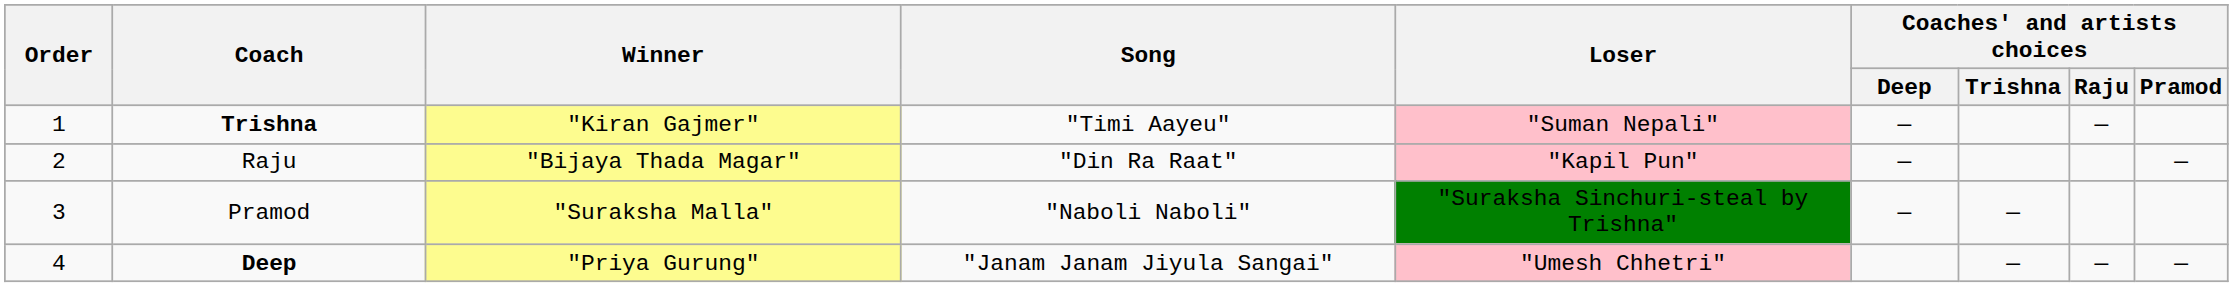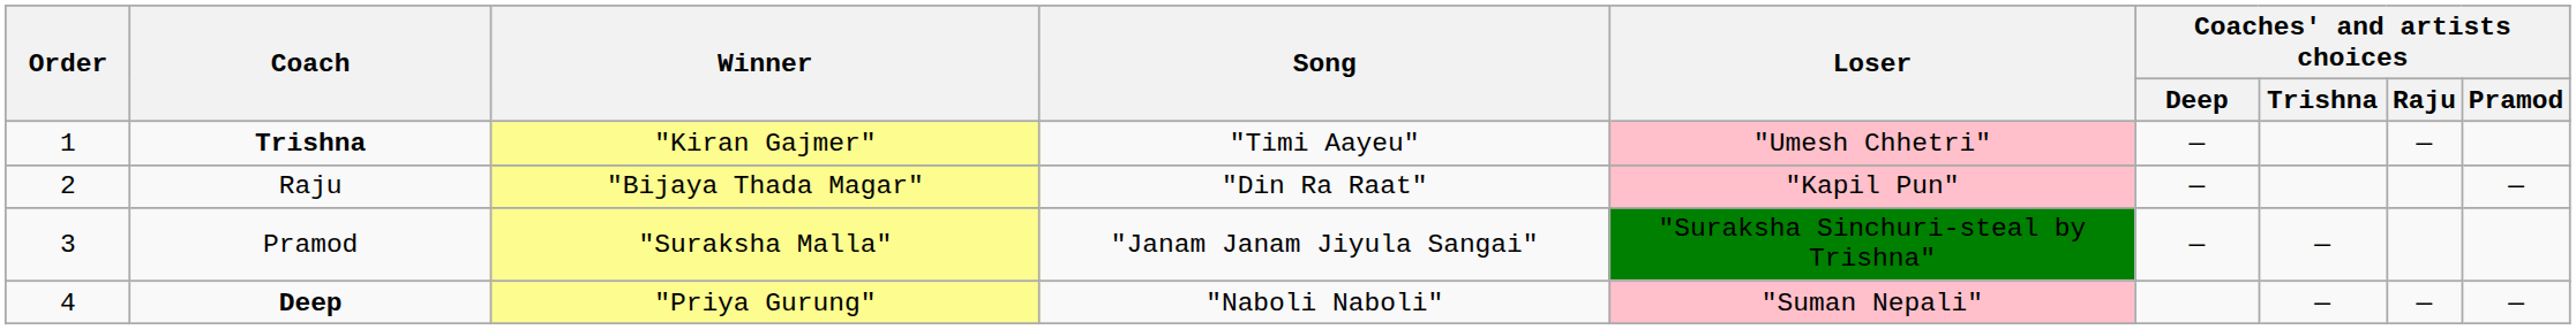row 3 | Loser: "Suman Nepali" -> "Umesh Chhetri"
row 5 | Song: "Naboli Naboli" -> "Janam Janam Jiyula Sangai"
row 6 | Song: "Janam Janam Jiyula Sangai" -> "Naboli Naboli"
row 6 | Loser: "Umesh Chhetri" -> "Suman Nepali"
